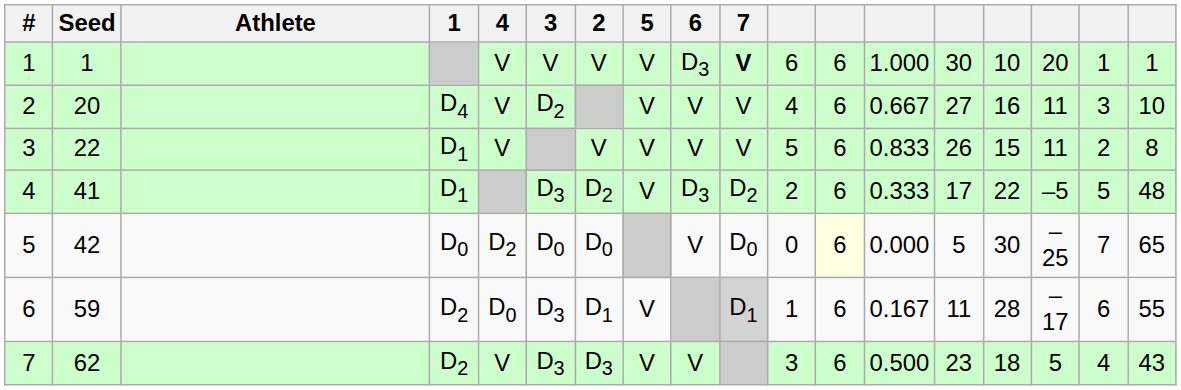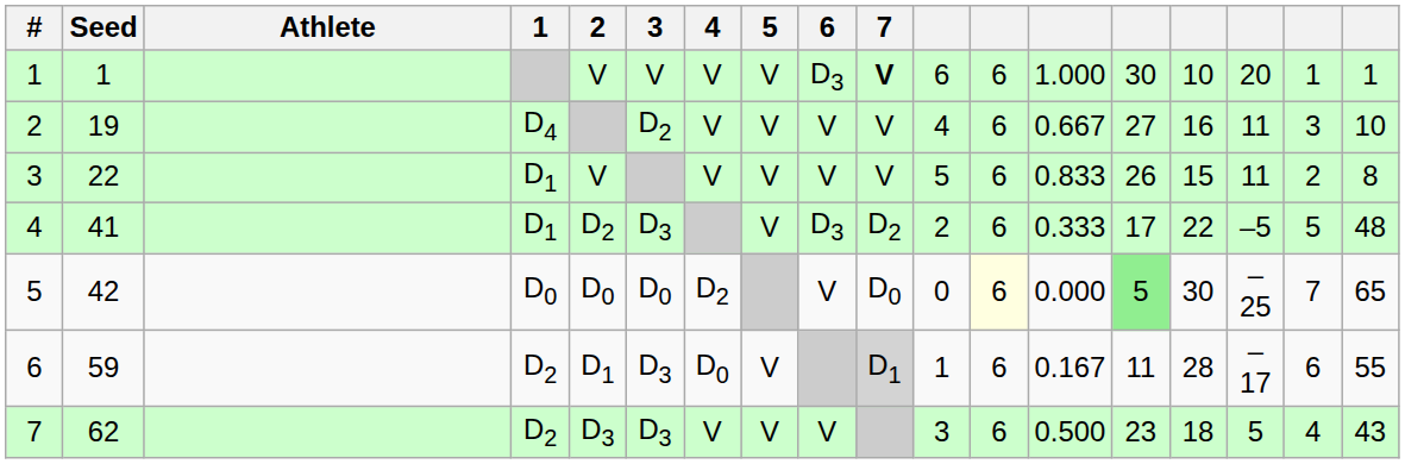columns swapped: 2 <-> 4
row 3 | Seed: 20 -> 19
row 6 | column 14: no background -> lightgreen background
